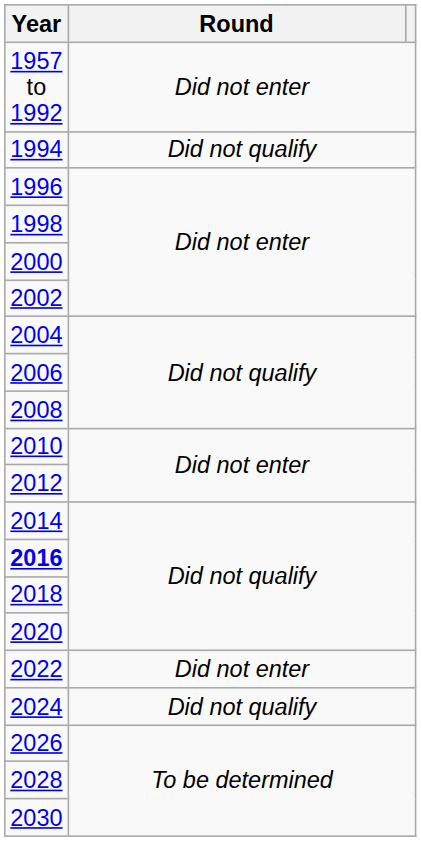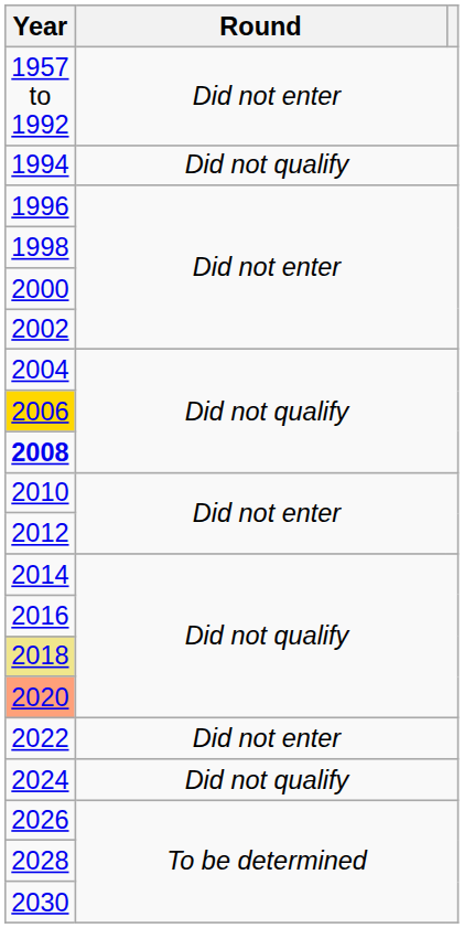2006 | Year: no background -> gold background
2008 | Year: normal -> bold
2016 | Year: bold -> normal
2018 | Year: no background -> khaki background
2020 | Year: no background -> lightsalmon background
